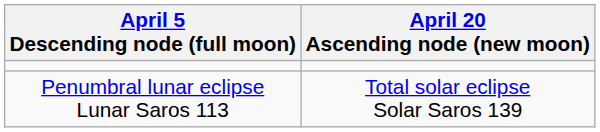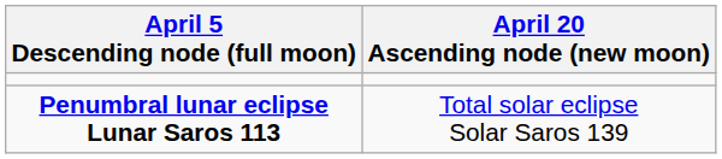row 3 | April 5 Descending node (full moon): normal -> bold
